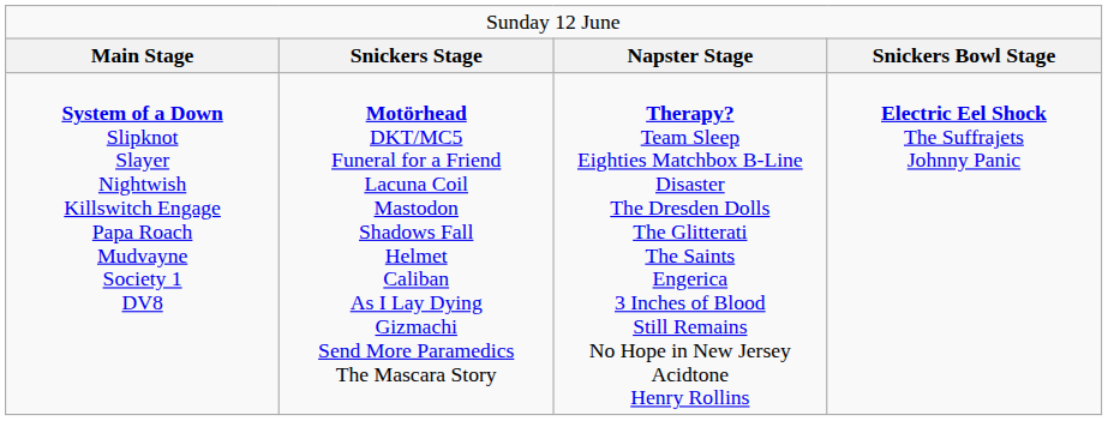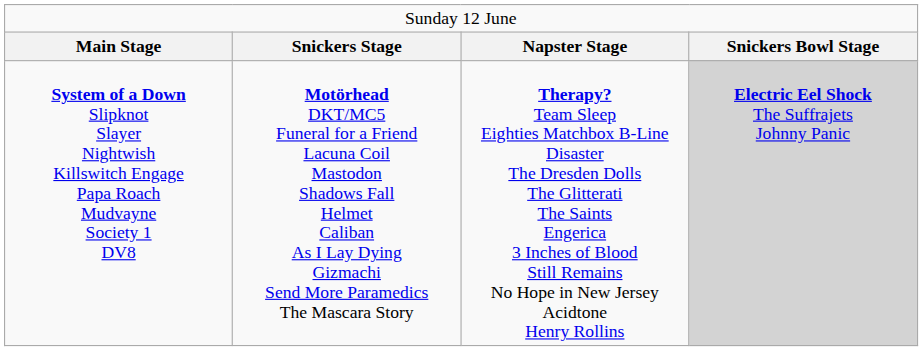row 3 | column 4: no background -> lightgrey background
